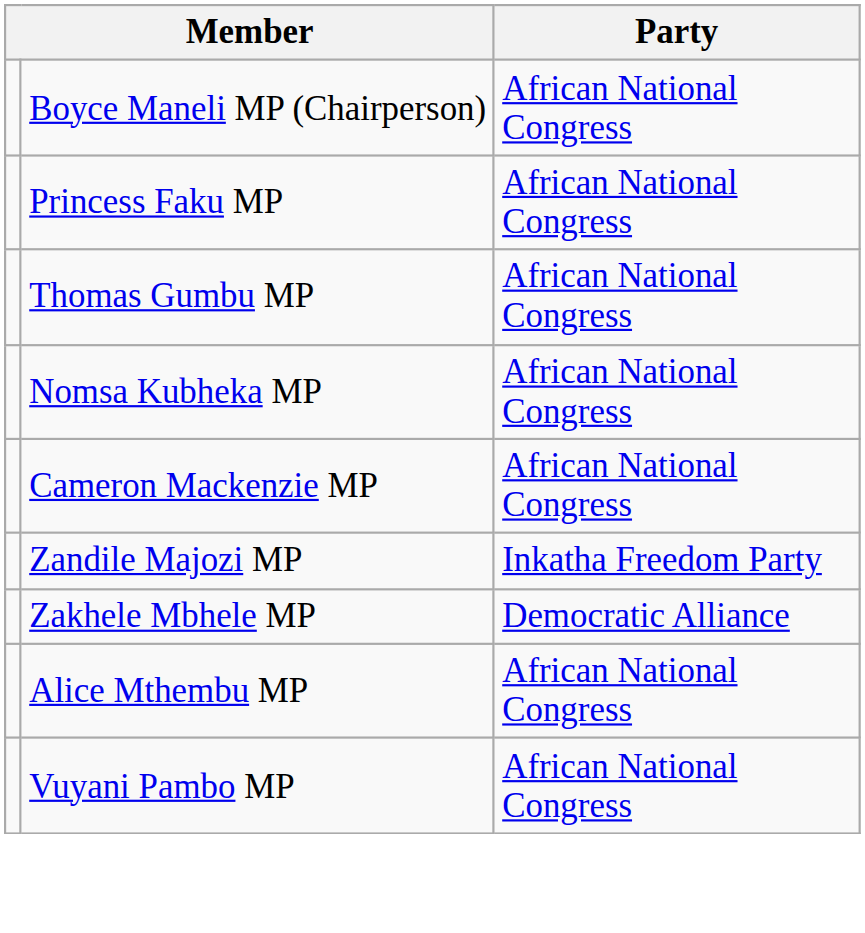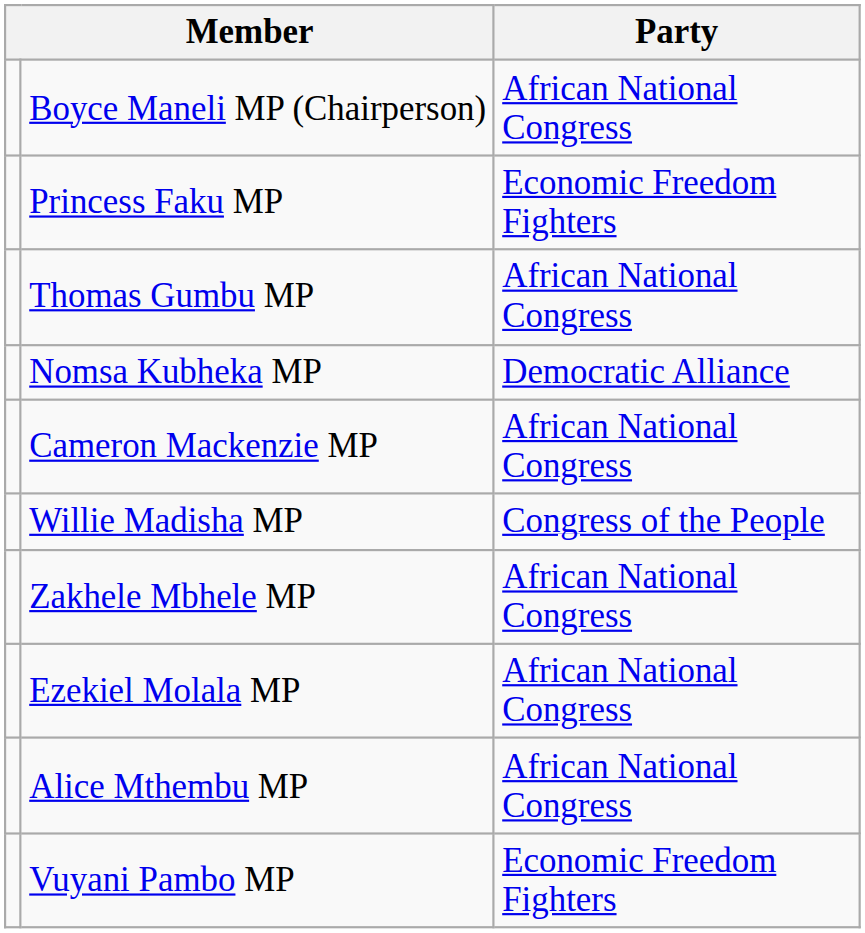Princess Faku MP | Party: African National Congress -> Economic Freedom Fighters
Nomsa Kubheka MP | Party: African National Congress -> Democratic Alliance
+ row: Willie Madisha MP | Congress of the People
- row: Zandile Majozi MP | Inkatha Freedom Party
Zakhele Mbhele MP | Party: Democratic Alliance -> African National Congress
+ row: Ezekiel Molala MP | African National Congress
Vuyani Pambo MP | Party: African National Congress -> Economic Freedom Fighters
